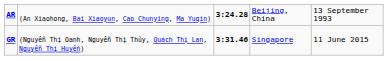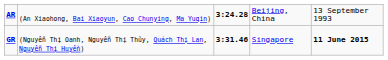GR | column 5: normal -> bold
